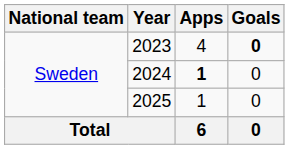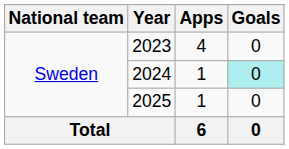2023 | Goals: bold -> normal
2024 | Apps: bold -> normal
2024 | Goals: no background -> paleturquoise background
